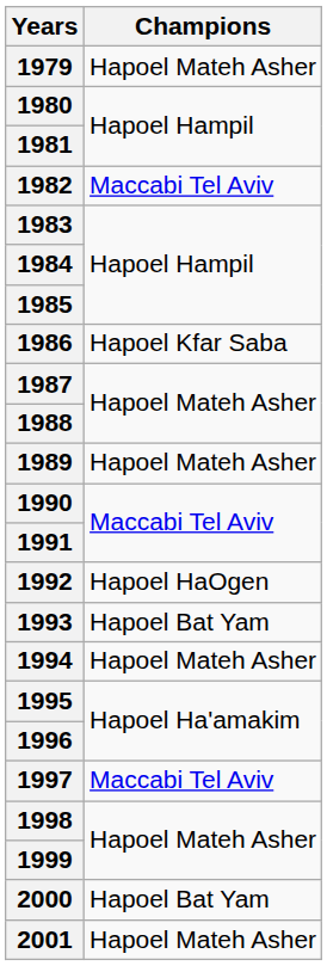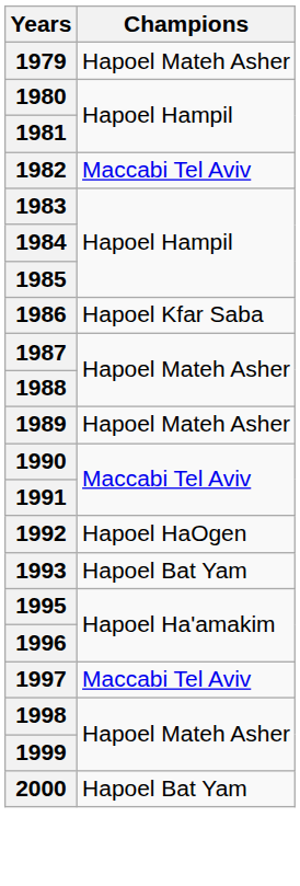- row: 1994 | Hapoel Mateh Asher
- row: 2001 | Hapoel Mateh Asher
